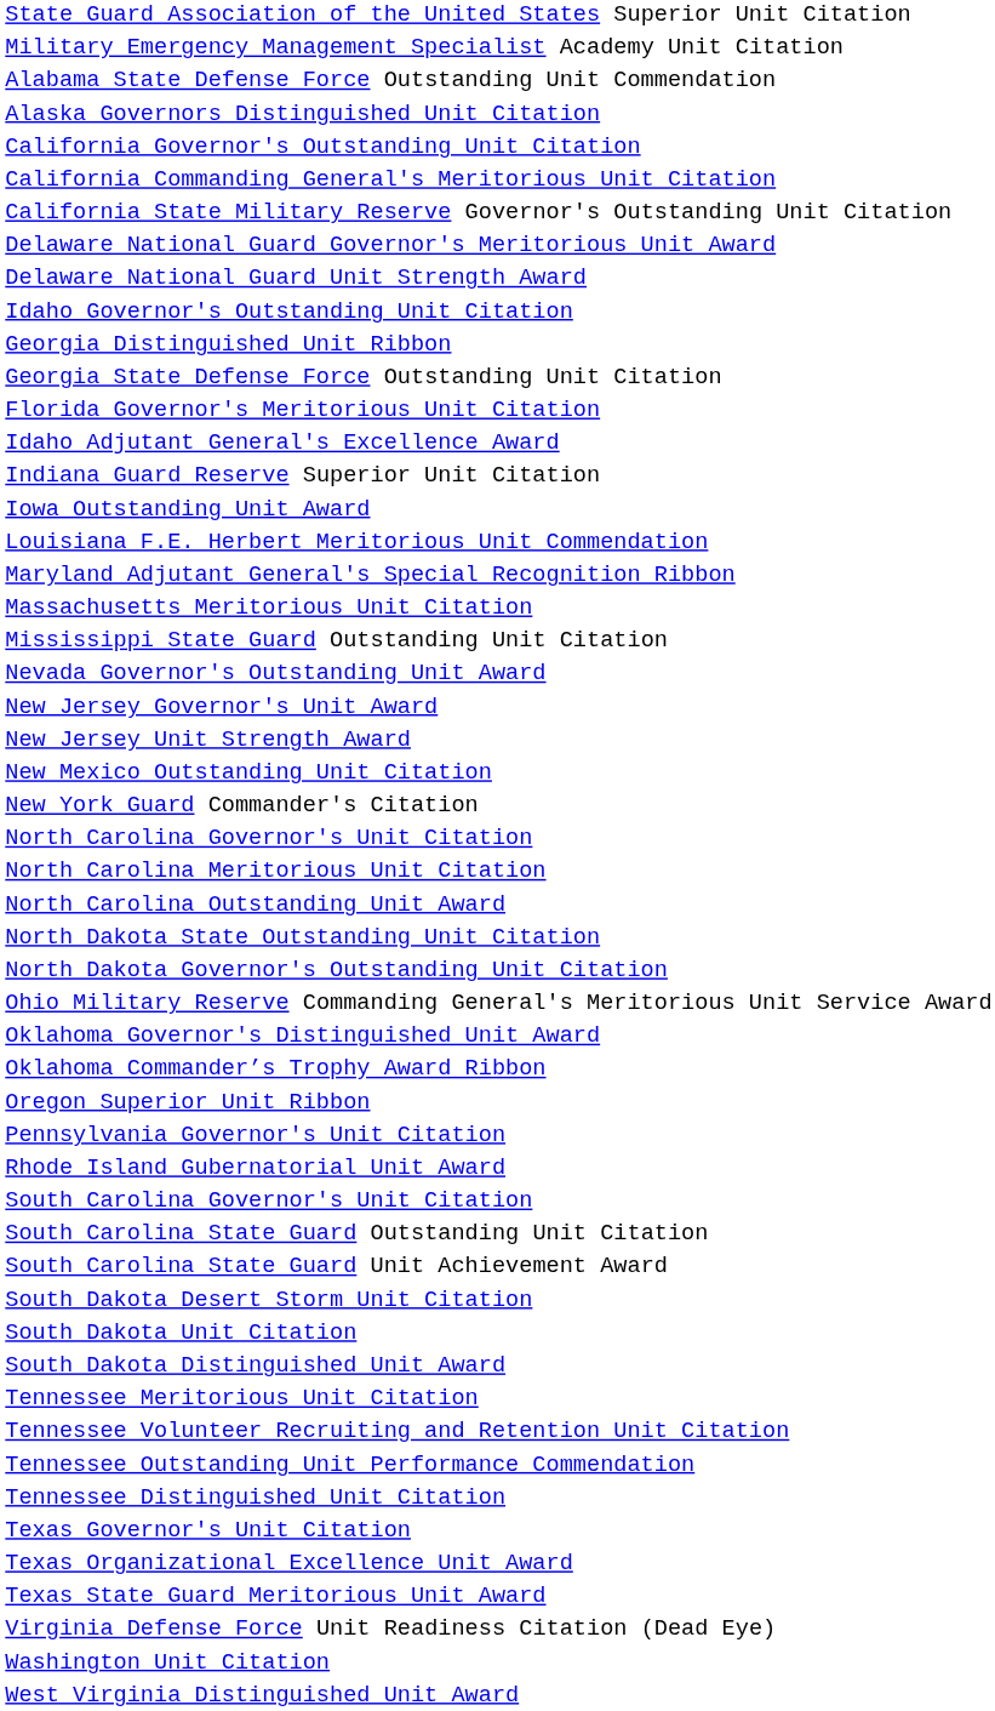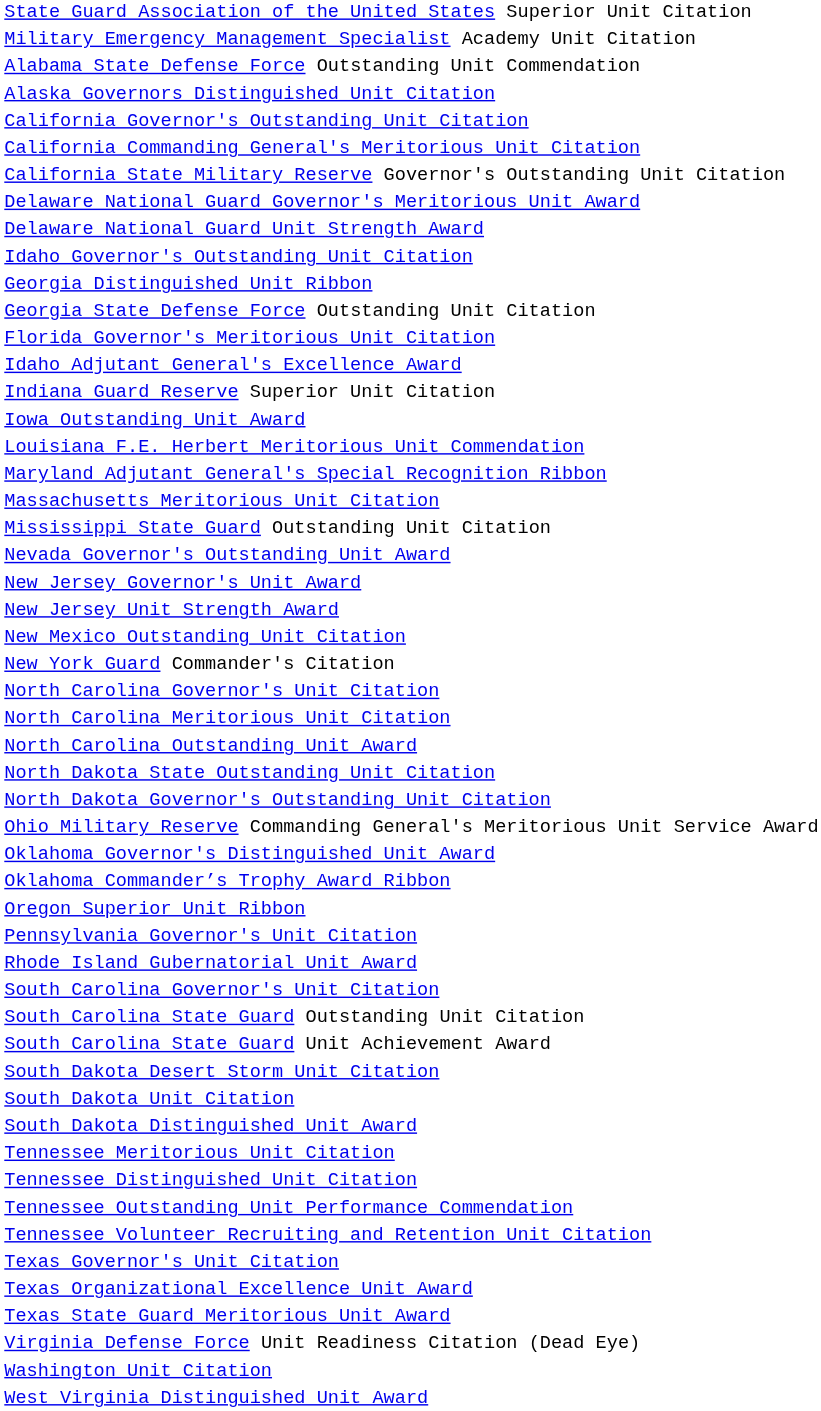row 44 | column 1: Tennessee Volunteer Recruiting and Retention Unit Citation -> Tennessee Distinguished Unit Citation
row 46 | column 1: Tennessee Distinguished Unit Citation -> Tennessee Volunteer Recruiting and Retention Unit Citation
